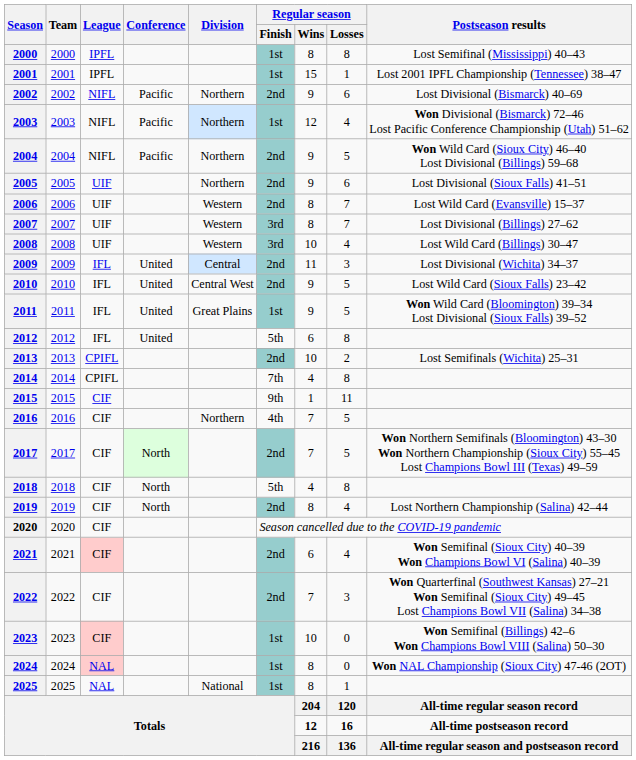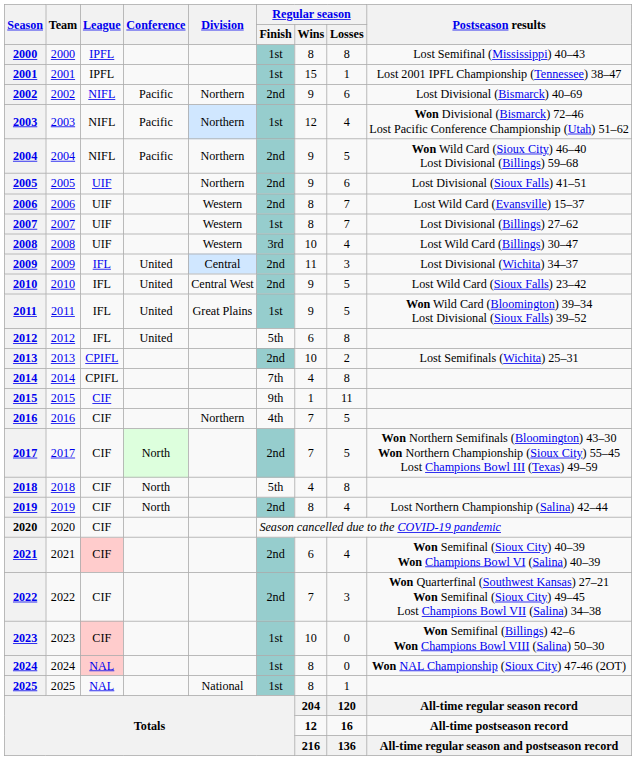row 10 | Regular season / Finish: 3rd -> 1st
